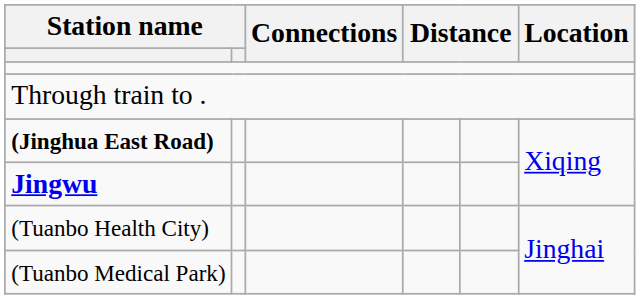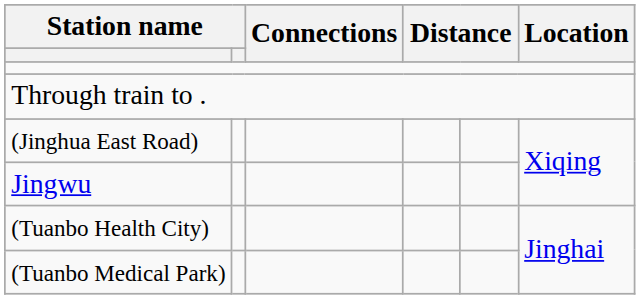(Jinghua East Road) | column 1: bold -> normal
Jingwu | column 1: bold -> normal
